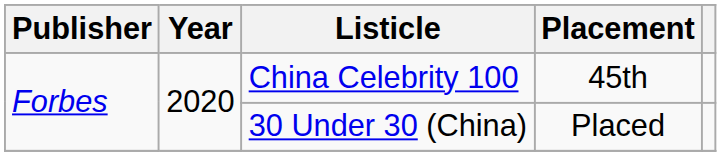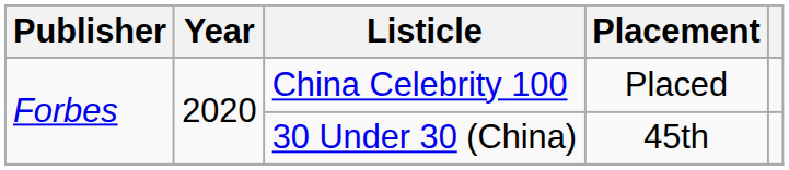China Celebrity 100 | Placement: 45th -> Placed
30 Under 30 (China) | Placement: Placed -> 45th
